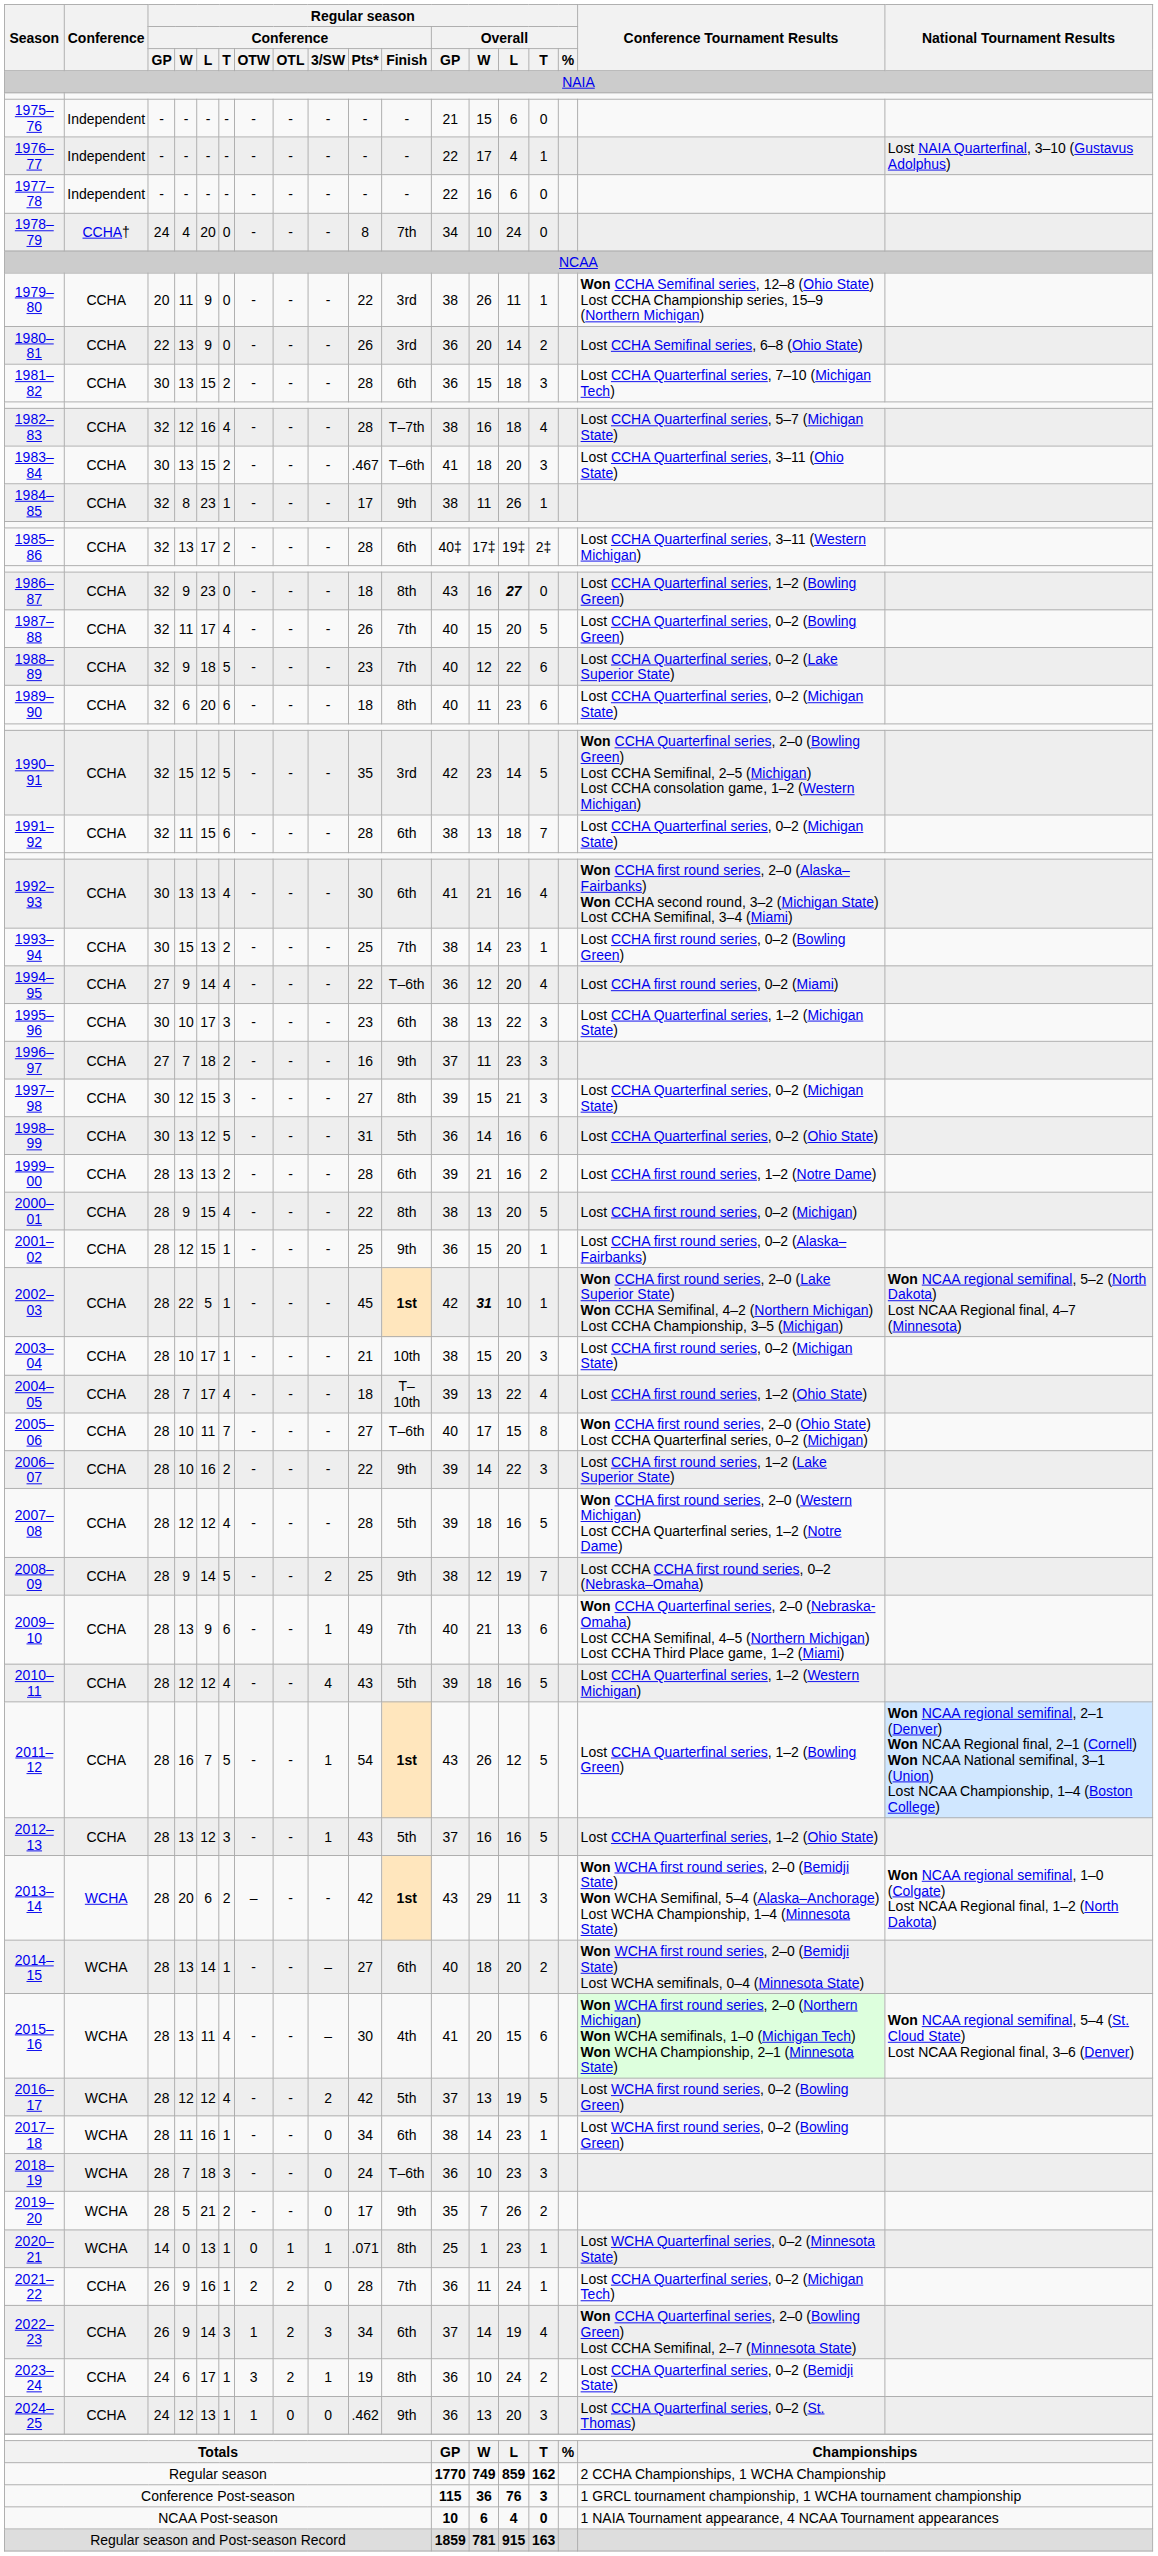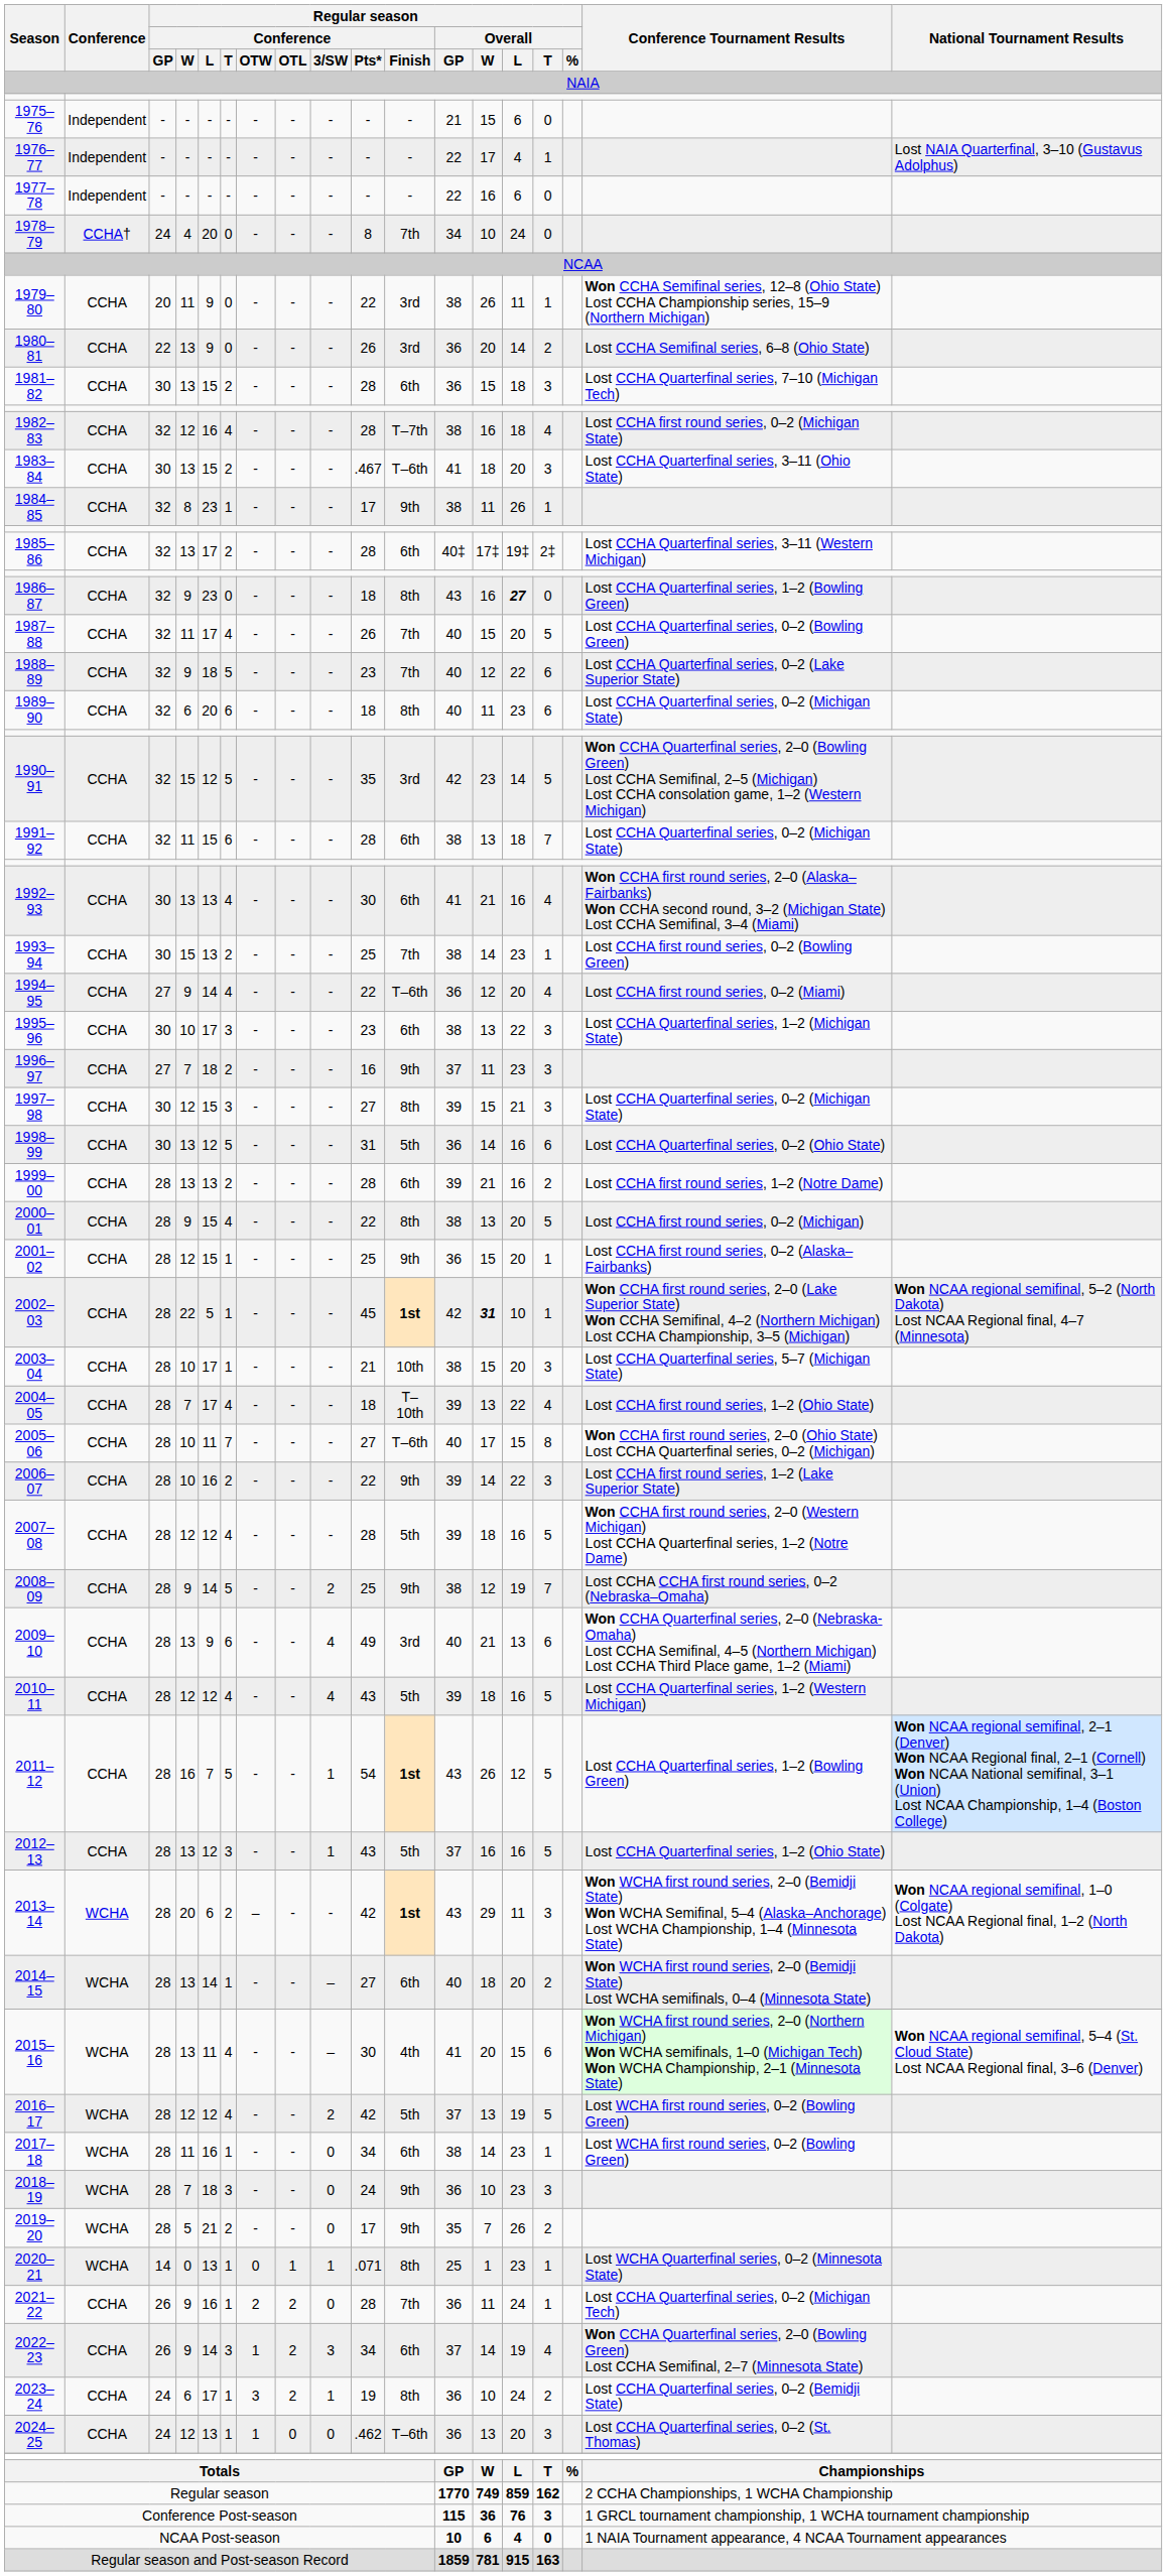1982–83 | Conference Tournament Results: Lost CCHA Quarterfinal series, 5–7 (Michigan State) -> Lost CCHA first round series, 0–2 (Michigan State)
2003–04 | Conference Tournament Results: Lost CCHA first round series, 0–2 (Michigan State) -> Lost CCHA Quarterfinal series, 5–7 (Michigan State)
2009–10 | Regular season / Conference / 3/SW: 1 -> 4
2009–10 | Regular season / Conference / Finish: 7th -> 3rd
2018–19 | Regular season / Conference / Finish: T–6th -> 9th
2024–25 | Regular season / Conference / Finish: 9th -> T–6th
